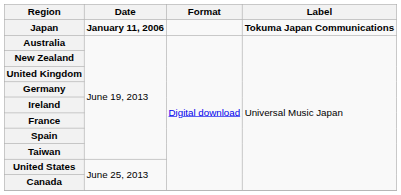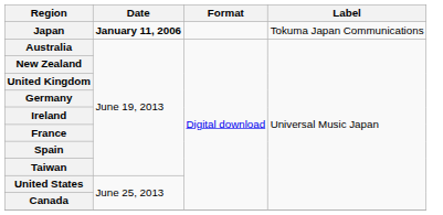Japan | Label: bold -> normal
